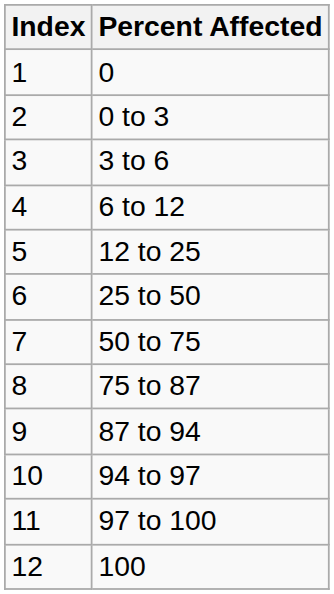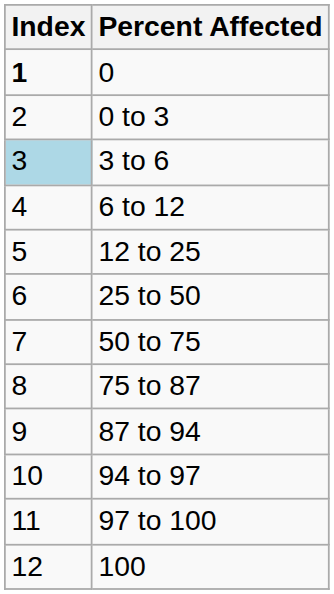0 | Index: normal -> bold
3 to 6 | Index: no background -> lightblue background
